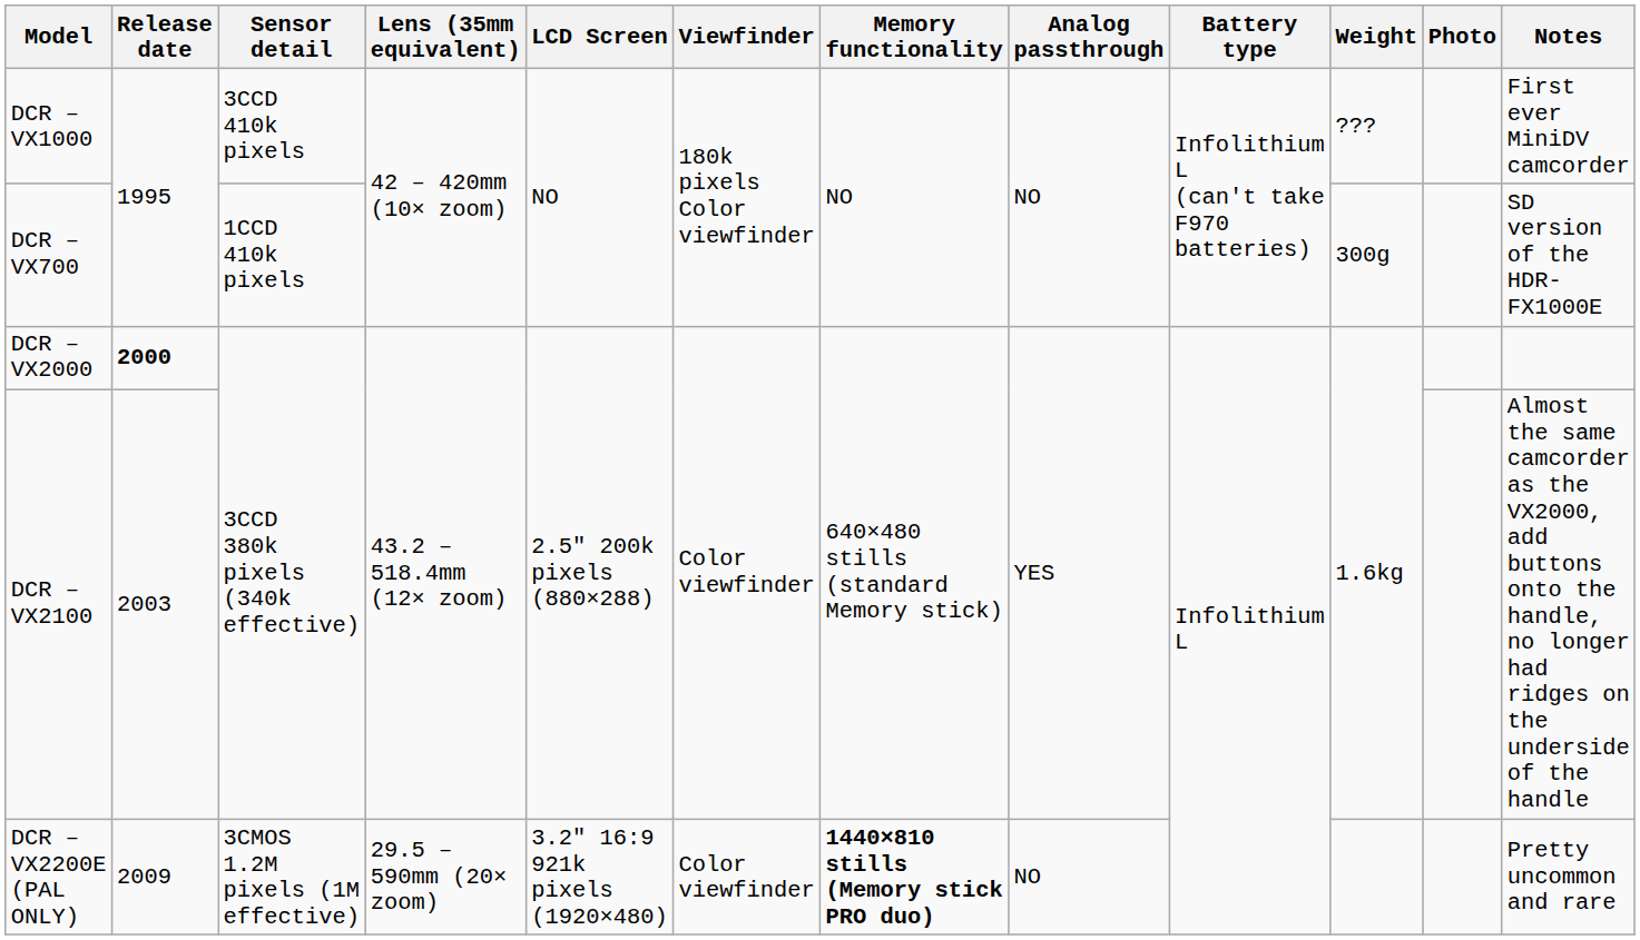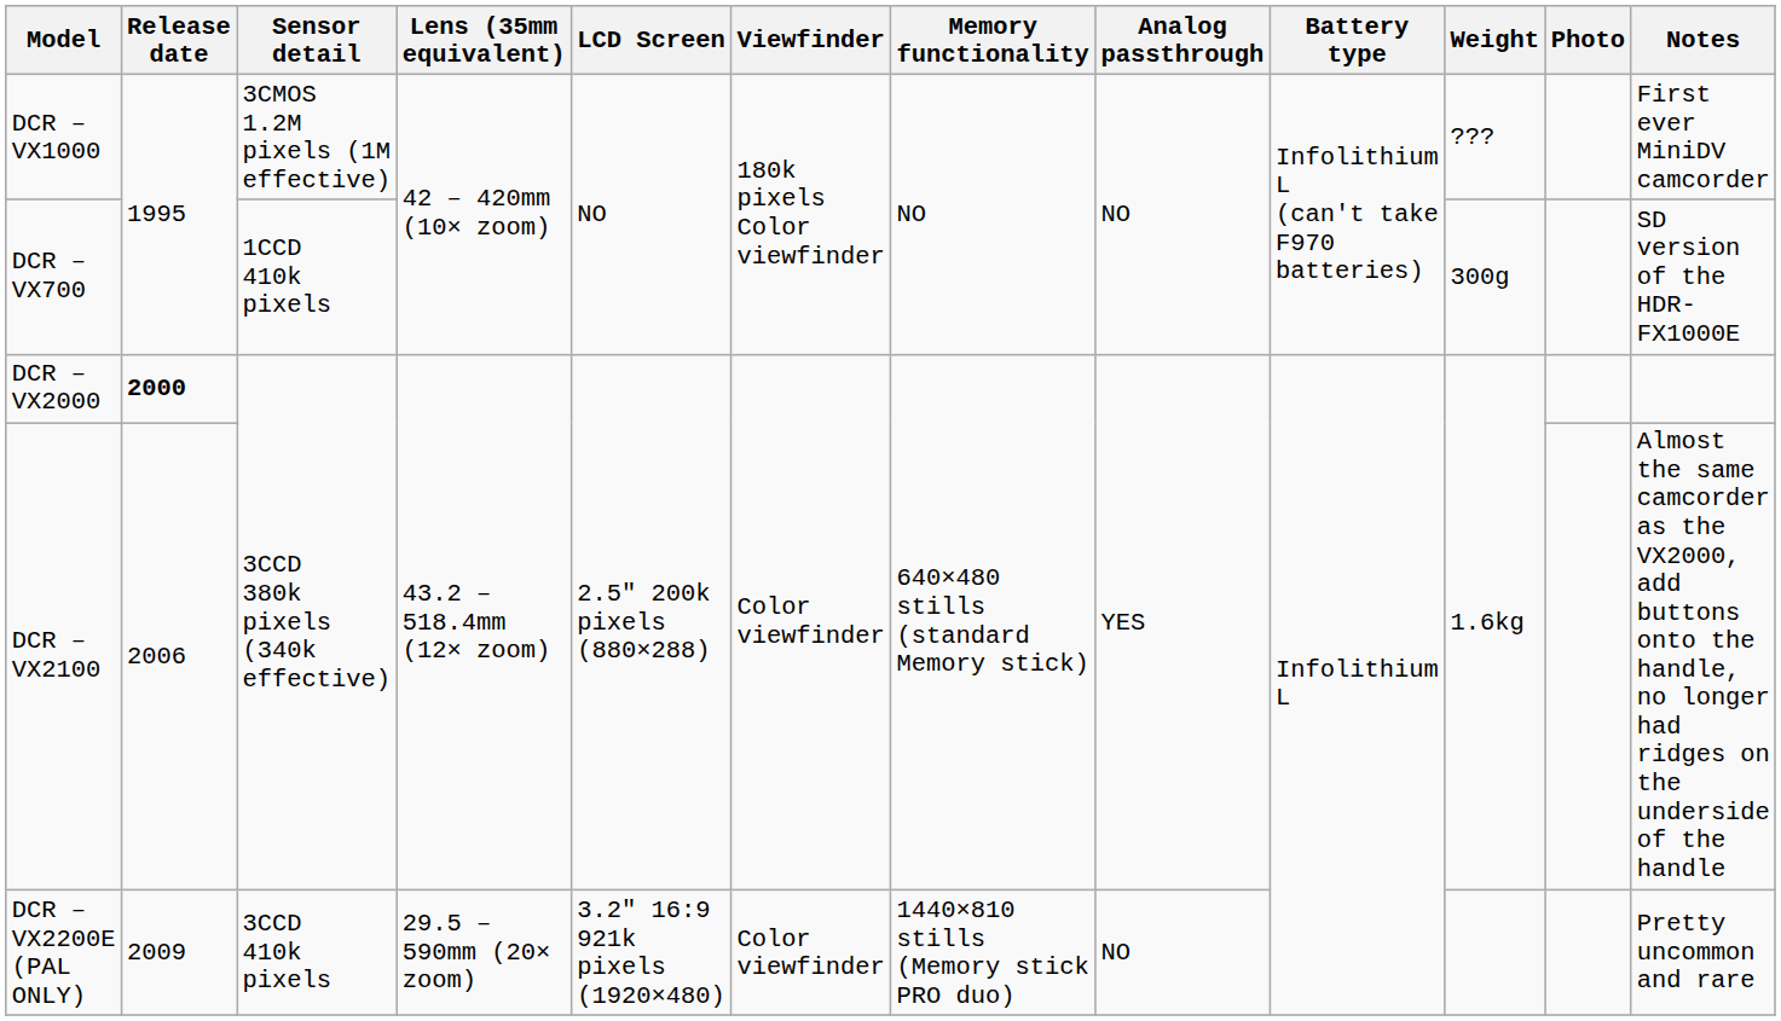DCR – VX1000 | Sensor detail: 3CCD 410k pixels -> 3CMOS 1.2M pixels (1M effective)
DCR – VX2100 | Release date: 2003 -> 2006
DCR – VX2200E (PAL ONLY) | Sensor detail: 3CMOS 1.2M pixels (1M effective) -> 3CCD 410k pixels
DCR – VX2200E (PAL ONLY) | Memory functionality: bold -> normal
